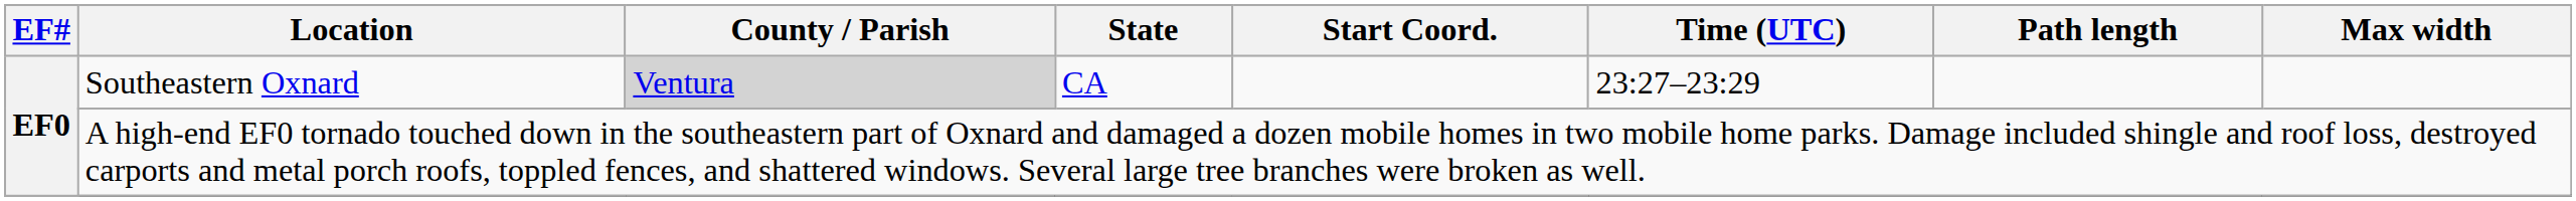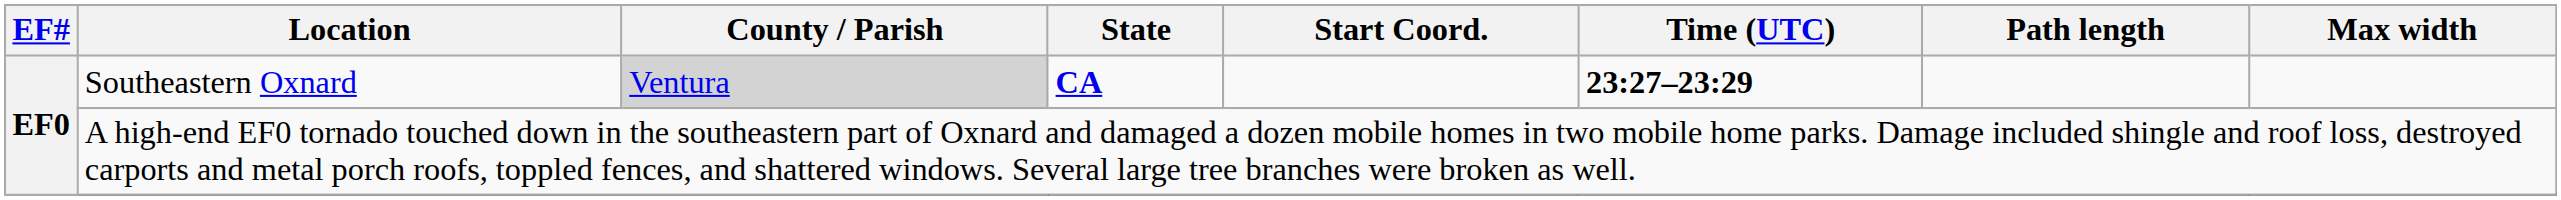Southeastern Oxnard | State: normal -> bold
Southeastern Oxnard | Time (UTC): normal -> bold
